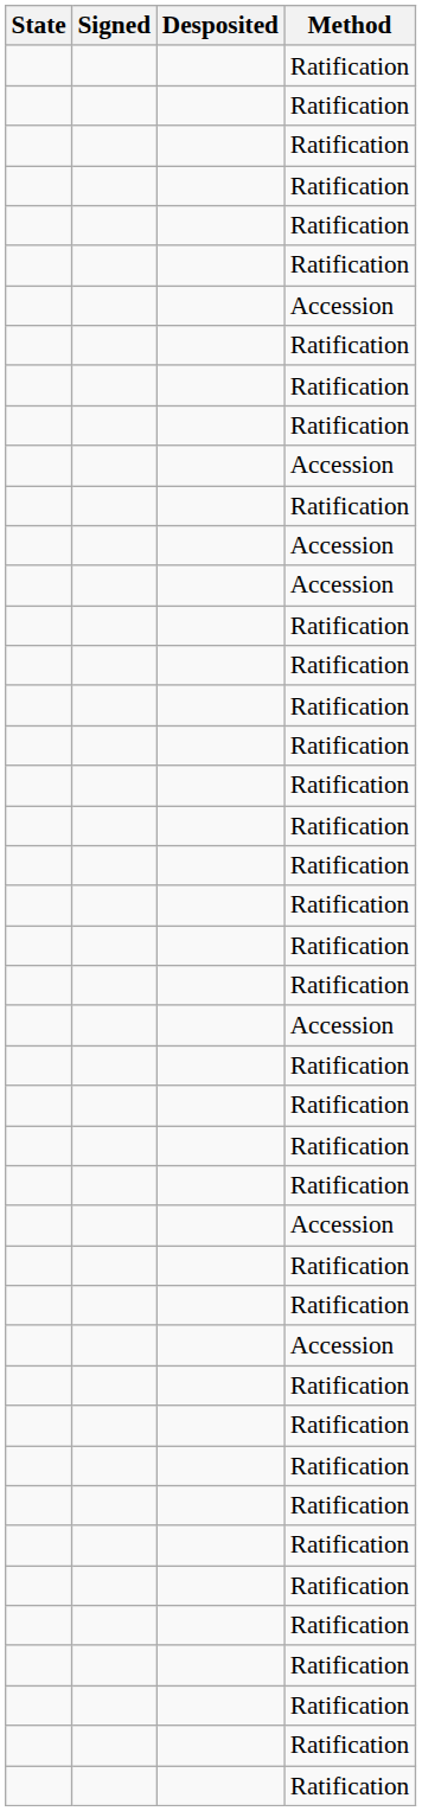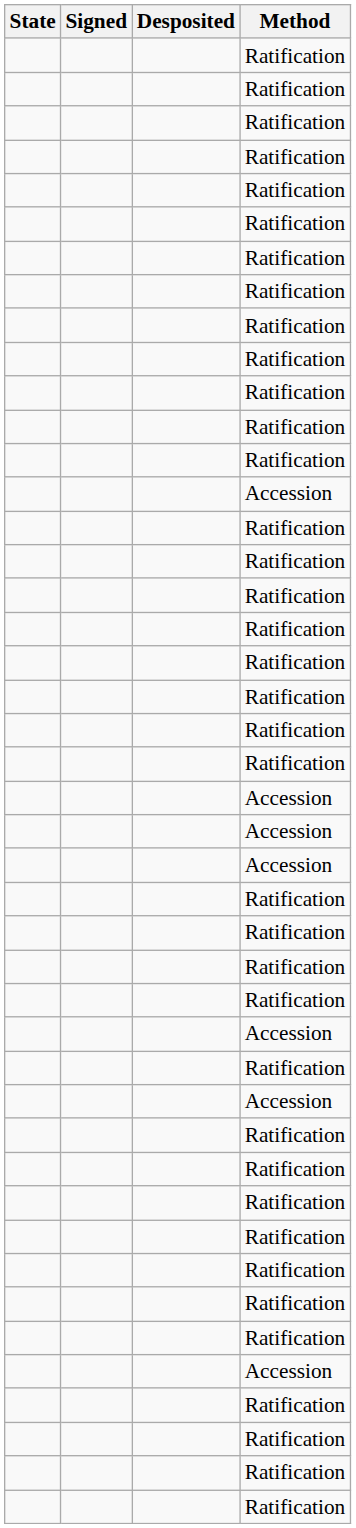row 8 | Method: Accession -> Ratification
row 12 | Method: Accession -> Ratification
row 14 | Method: Accession -> Ratification
row 24 | Method: Ratification -> Accession
row 25 | Method: Ratification -> Accession
row 33 | Method: Ratification -> Accession
row 34 | Method: Accession -> Ratification
row 41 | Method: Ratification -> Accession
